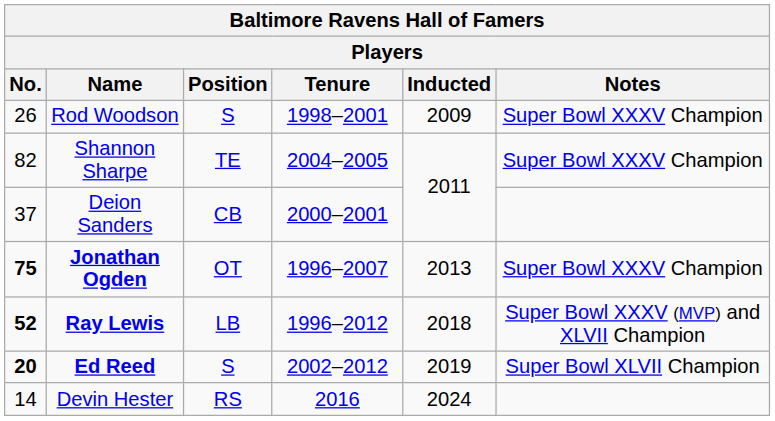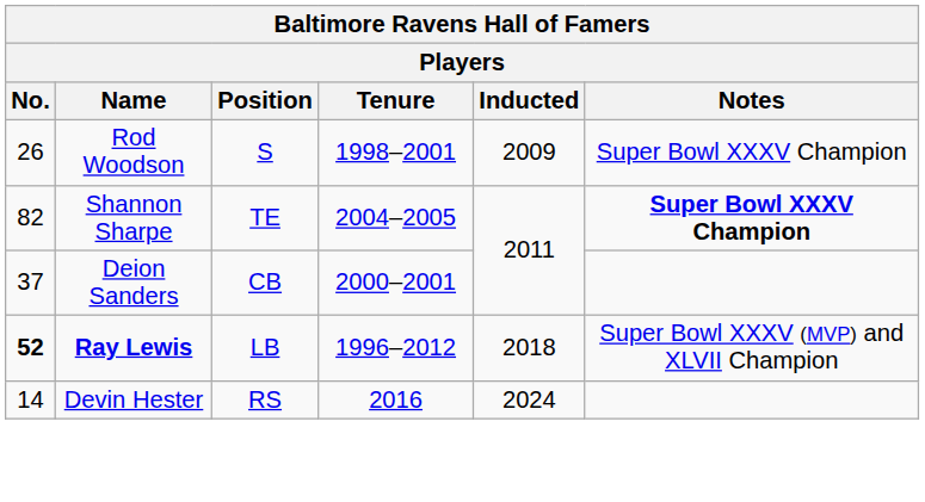Shannon Sharpe | Notes: normal -> bold
- row: 75 | Jonathan Ogden | OT | 1996–2007 | 2013 | Super Bowl XXXV Champion
- row: 20 | Ed Reed | S | 2002–2012 | 2019 | Super Bowl XLVII Champion
